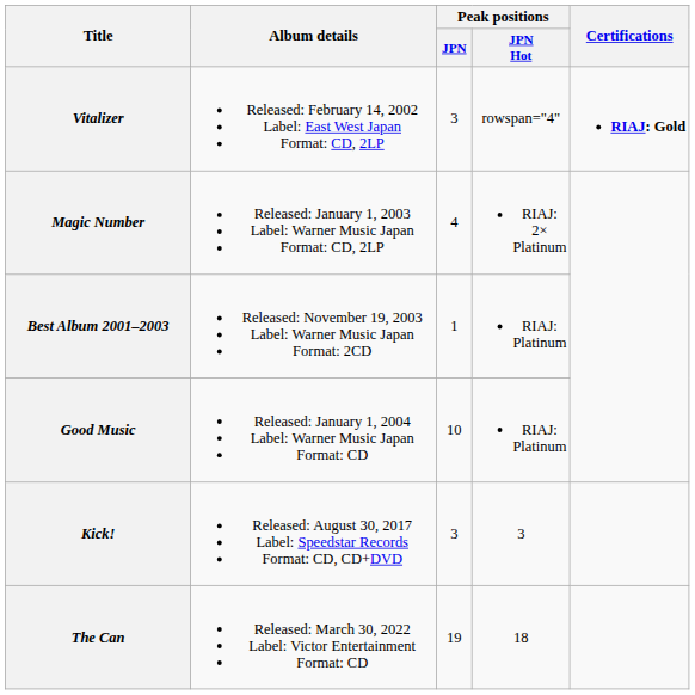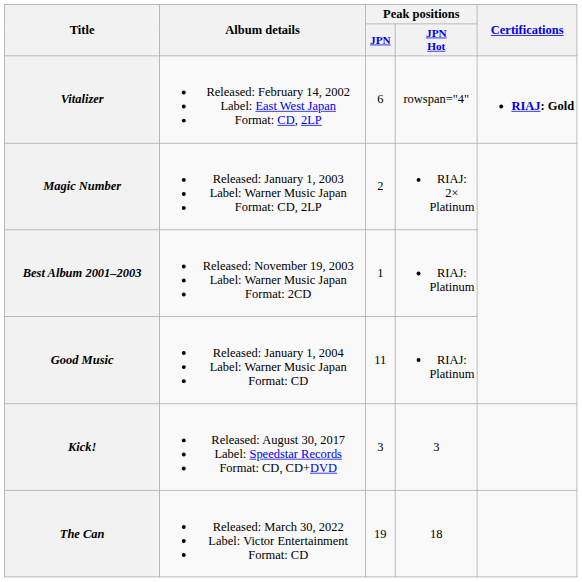Vitalizer | Peak positions / JPN: 3 -> 6
Magic Number | Peak positions / JPN: 4 -> 2
Good Music | Peak positions / JPN: 10 -> 11
